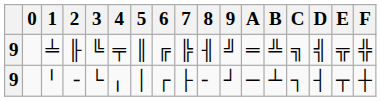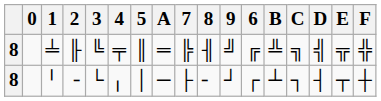columns swapped: 6 <-> A
row 2 | column 1: 9 -> 8
row 3 | column 1: 9 -> 8
